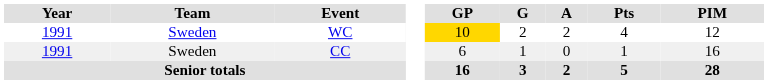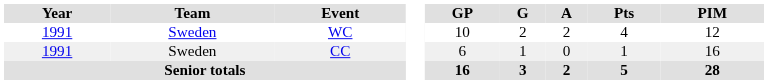WC | GP: gold background -> no background
